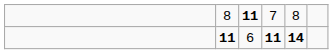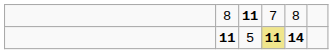row 2 | column 3: 6 -> 5
row 2 | column 4: no background -> khaki background
